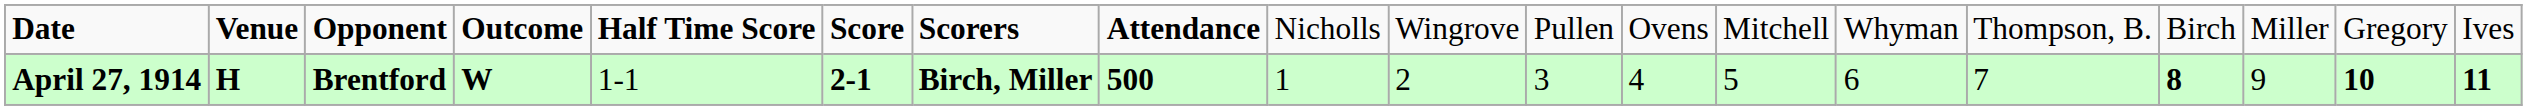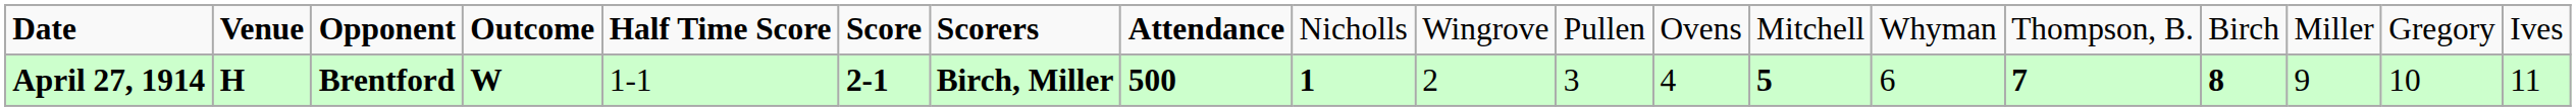April 27, 1914 | column 9: normal -> bold
April 27, 1914 | column 13: normal -> bold
April 27, 1914 | column 15: normal -> bold
April 27, 1914 | column 18: bold -> normal
April 27, 1914 | column 19: bold -> normal
